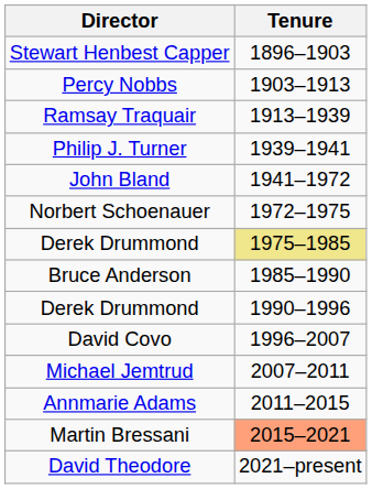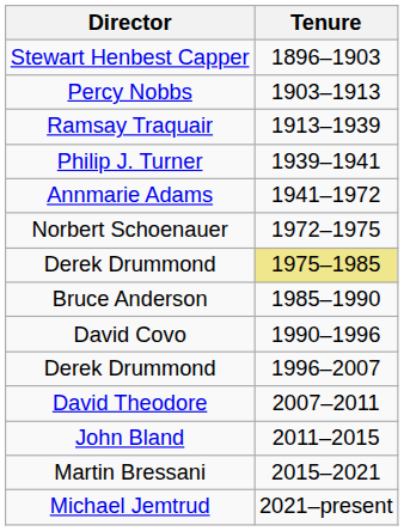row 6 | Director: John Bland -> Annmarie Adams
row 10 | Director: Derek Drummond -> David Covo
row 11 | Director: David Covo -> Derek Drummond
row 12 | Director: Michael Jemtrud -> David Theodore
row 13 | Director: Annmarie Adams -> John Bland
row 14 | Tenure: lightsalmon background -> no background
row 15 | Director: David Theodore -> Michael Jemtrud
